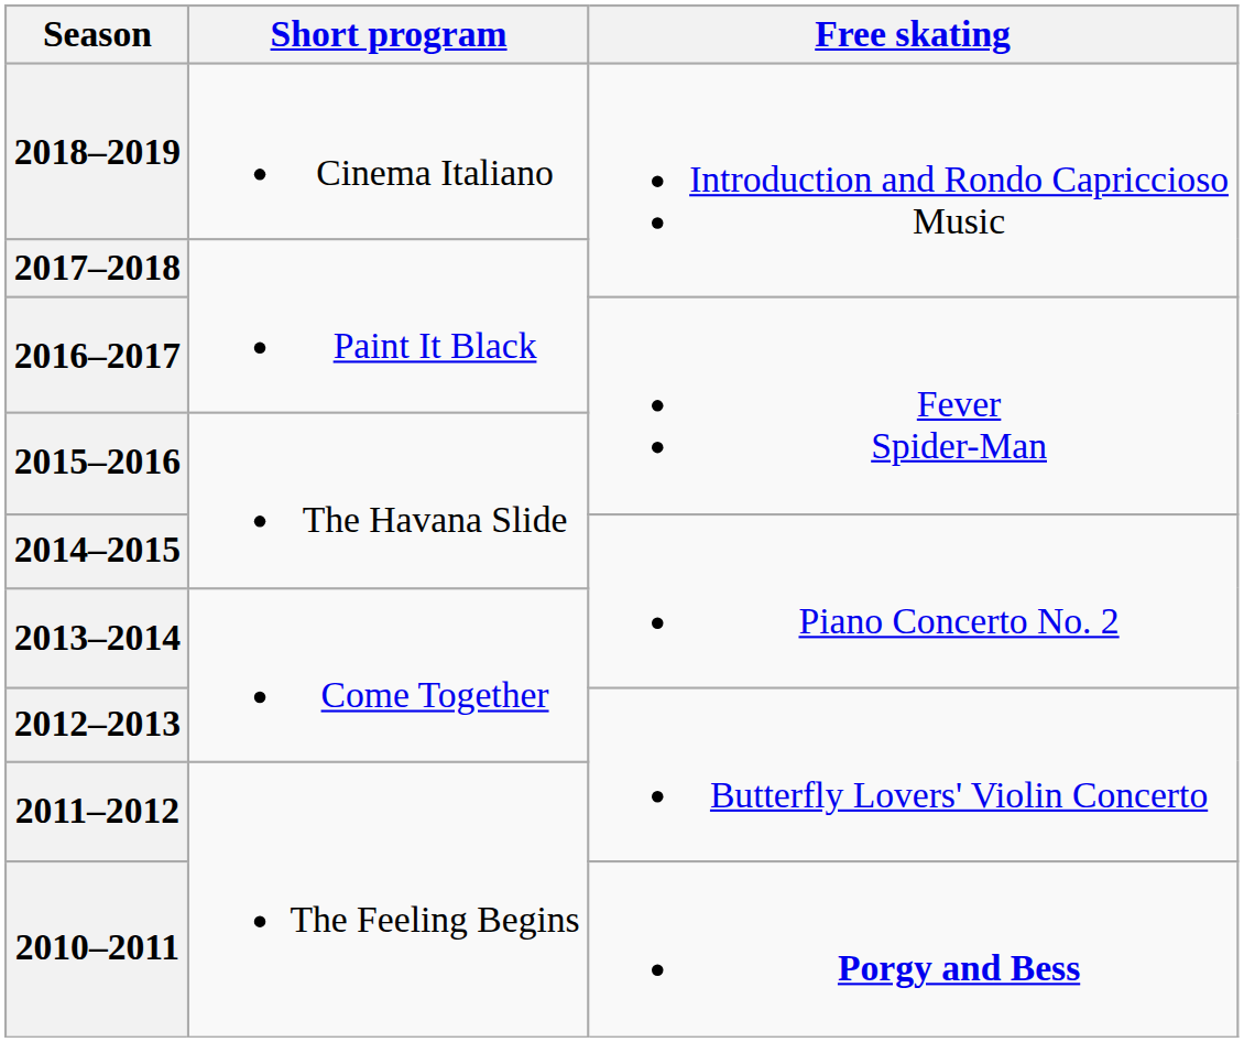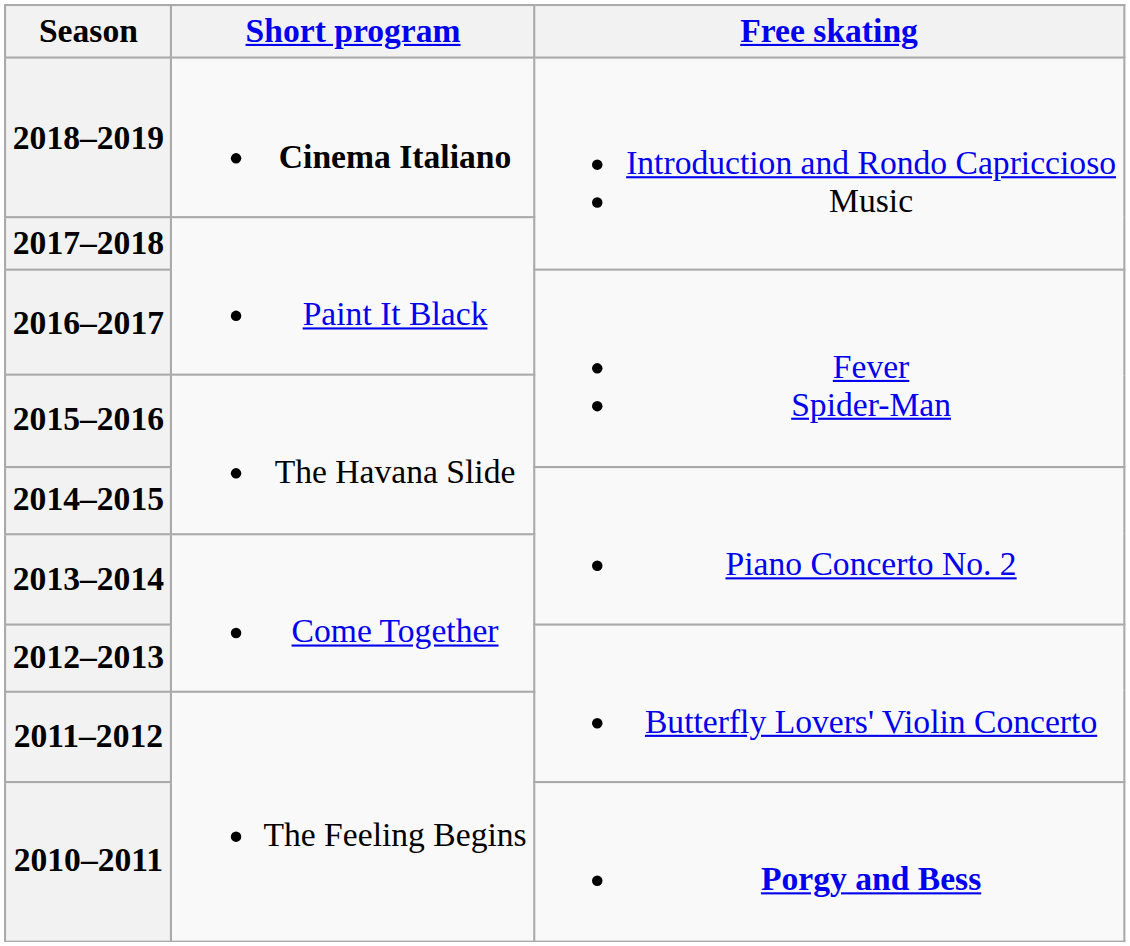2018–2019 | Short program: normal -> bold
